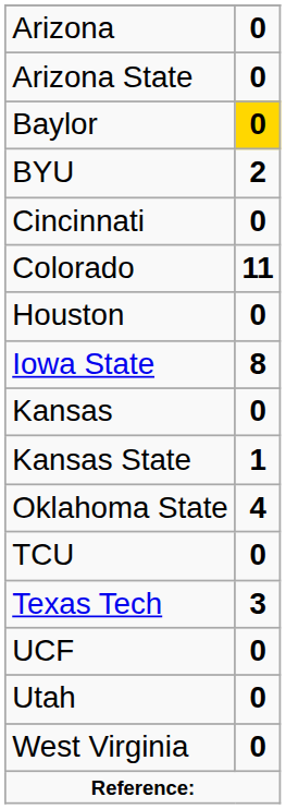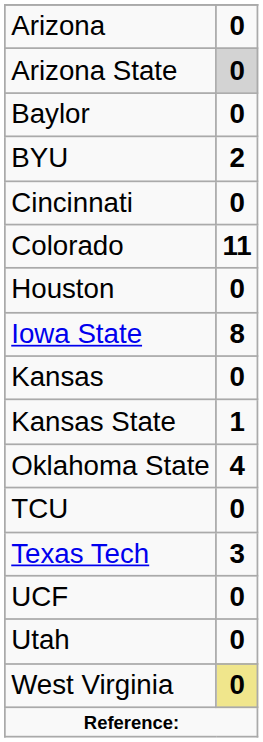Arizona State | column 2: no background -> lightgrey background
Baylor | column 2: gold background -> no background
West Virginia | column 2: no background -> khaki background
